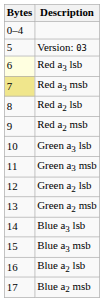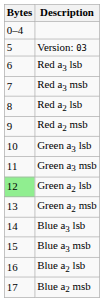Red a3 lsb | Bytes: lightyellow background -> no background
Red a3 msb | Bytes: khaki background -> no background
Green a2 lsb | Bytes: no background -> lightgreen background
